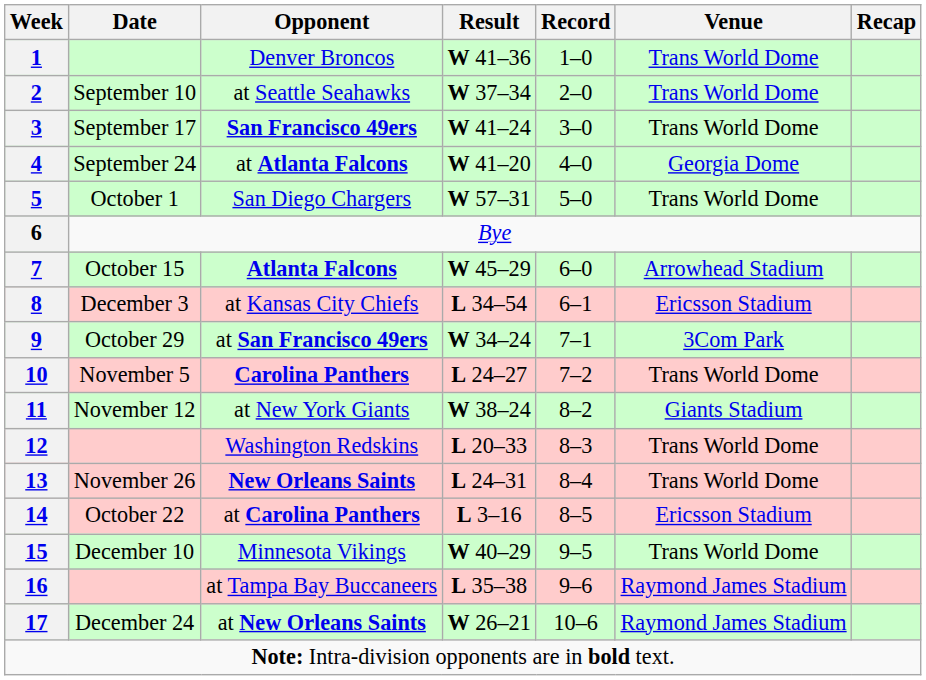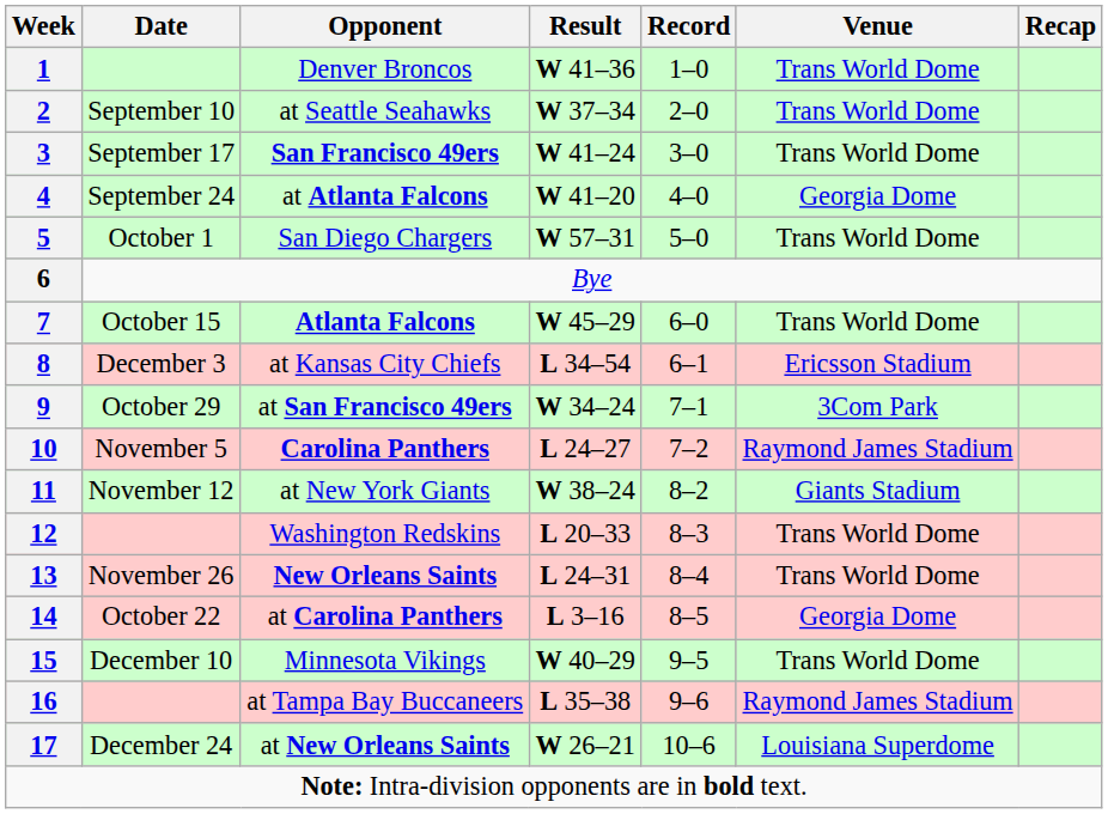7 | Venue: Arrowhead Stadium -> Trans World Dome
10 | Venue: Trans World Dome -> Raymond James Stadium
14 | Venue: Ericsson Stadium -> Georgia Dome
17 | Venue: Raymond James Stadium -> Louisiana Superdome
